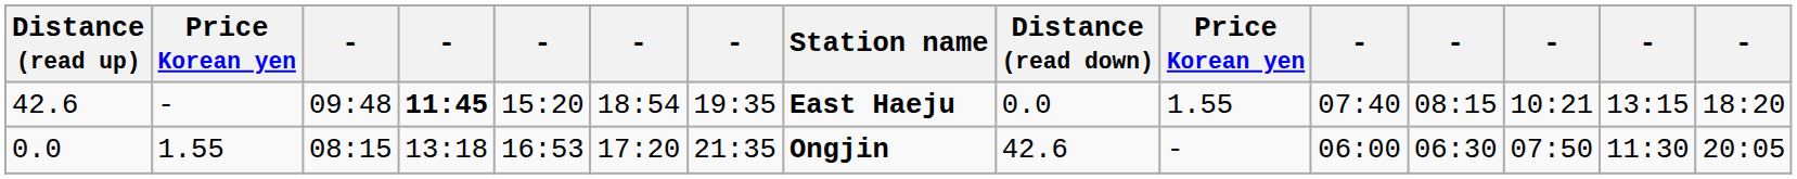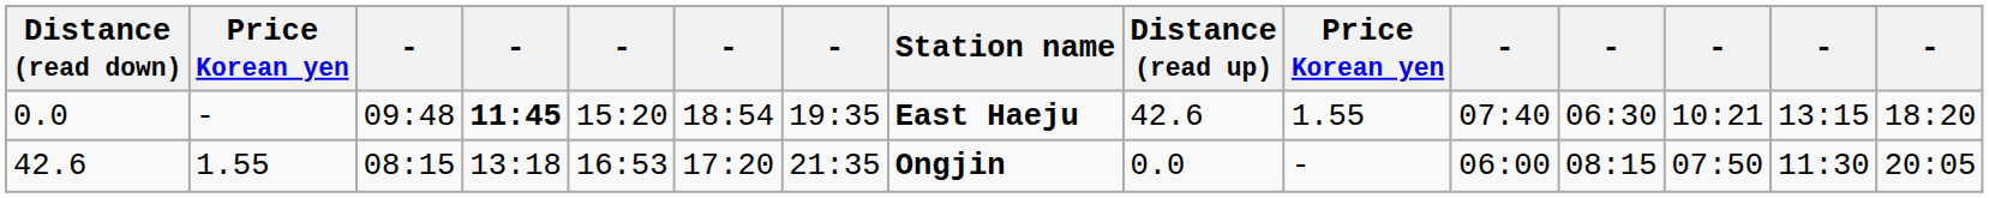columns swapped: Distance (read down) <-> Distance (read up)
row 2 | column 12: 08:15 -> 06:30
row 3 | column 12: 06:30 -> 08:15
